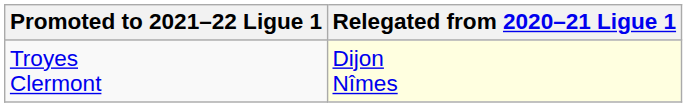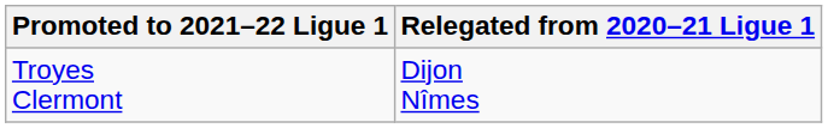Troyes Clermont | Relegated from 2020–21 Ligue 1: lightyellow background -> no background
